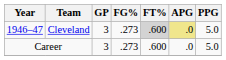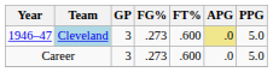1946–47 | Team: no background -> lightblue background
1946–47 | FT%: lightgrey background -> no background
